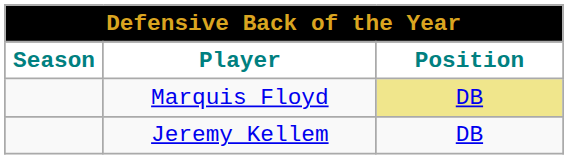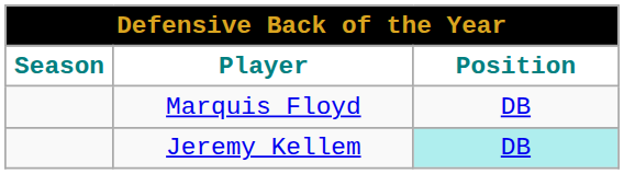Marquis Floyd | Position: khaki background -> no background
Jeremy Kellem | Position: no background -> paleturquoise background
